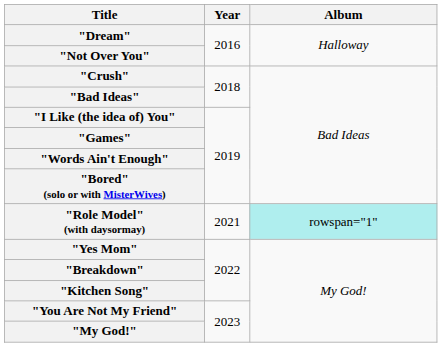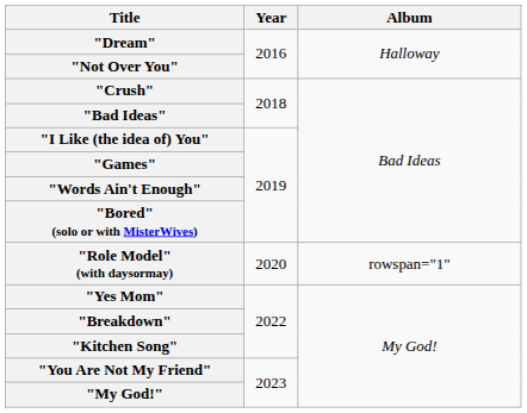"Role Model" (with daysormay) | Year: 2021 -> 2020
"Role Model" (with daysormay) | Album: paleturquoise background -> no background
